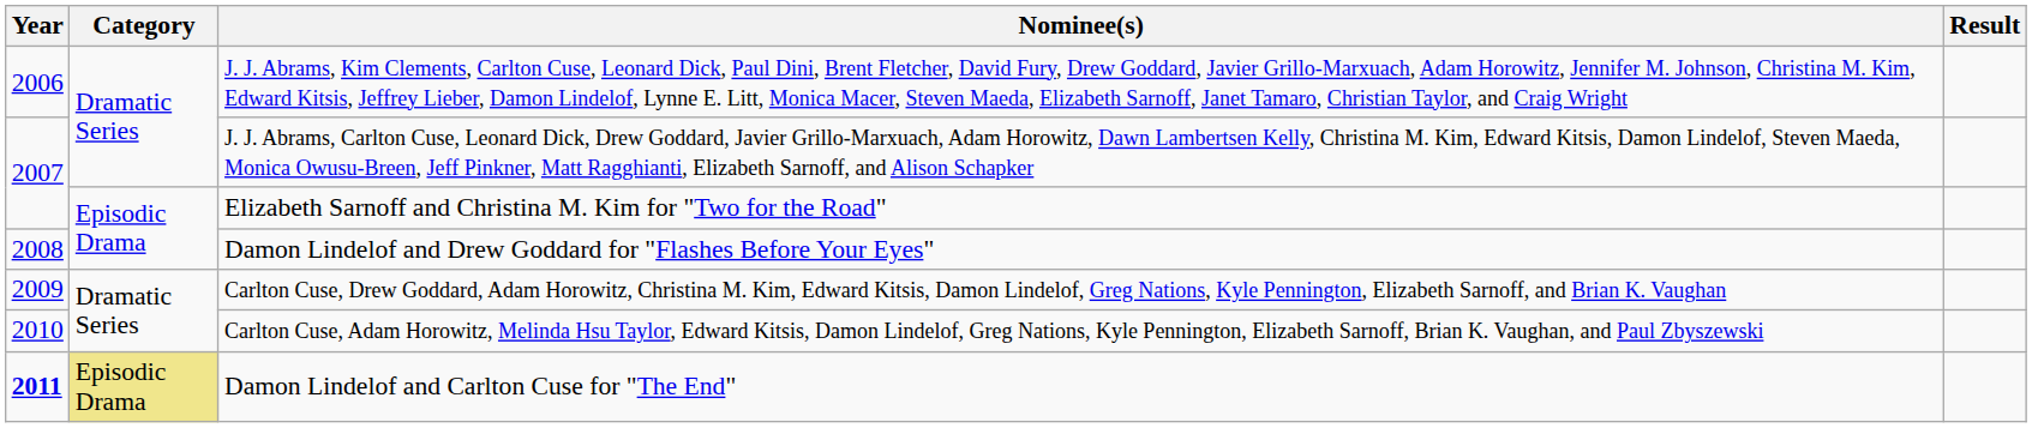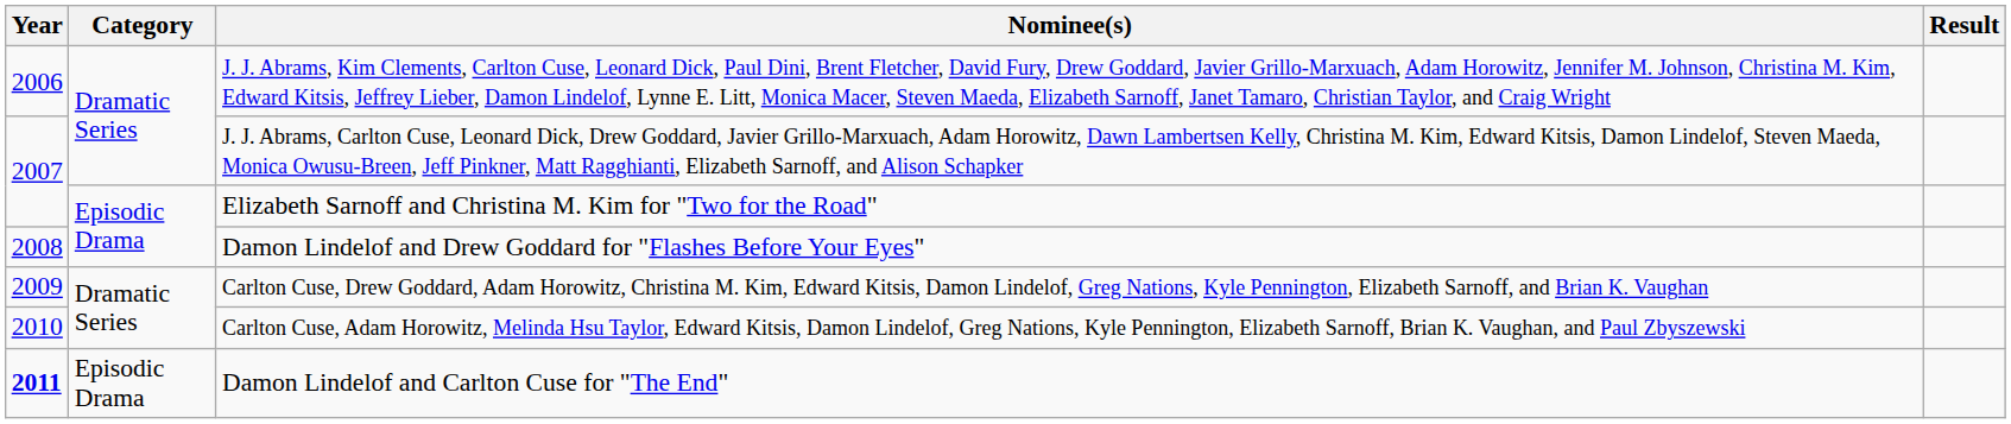Damon Lindelof and Carlton Cuse for "The End" | Category: khaki background -> no background
